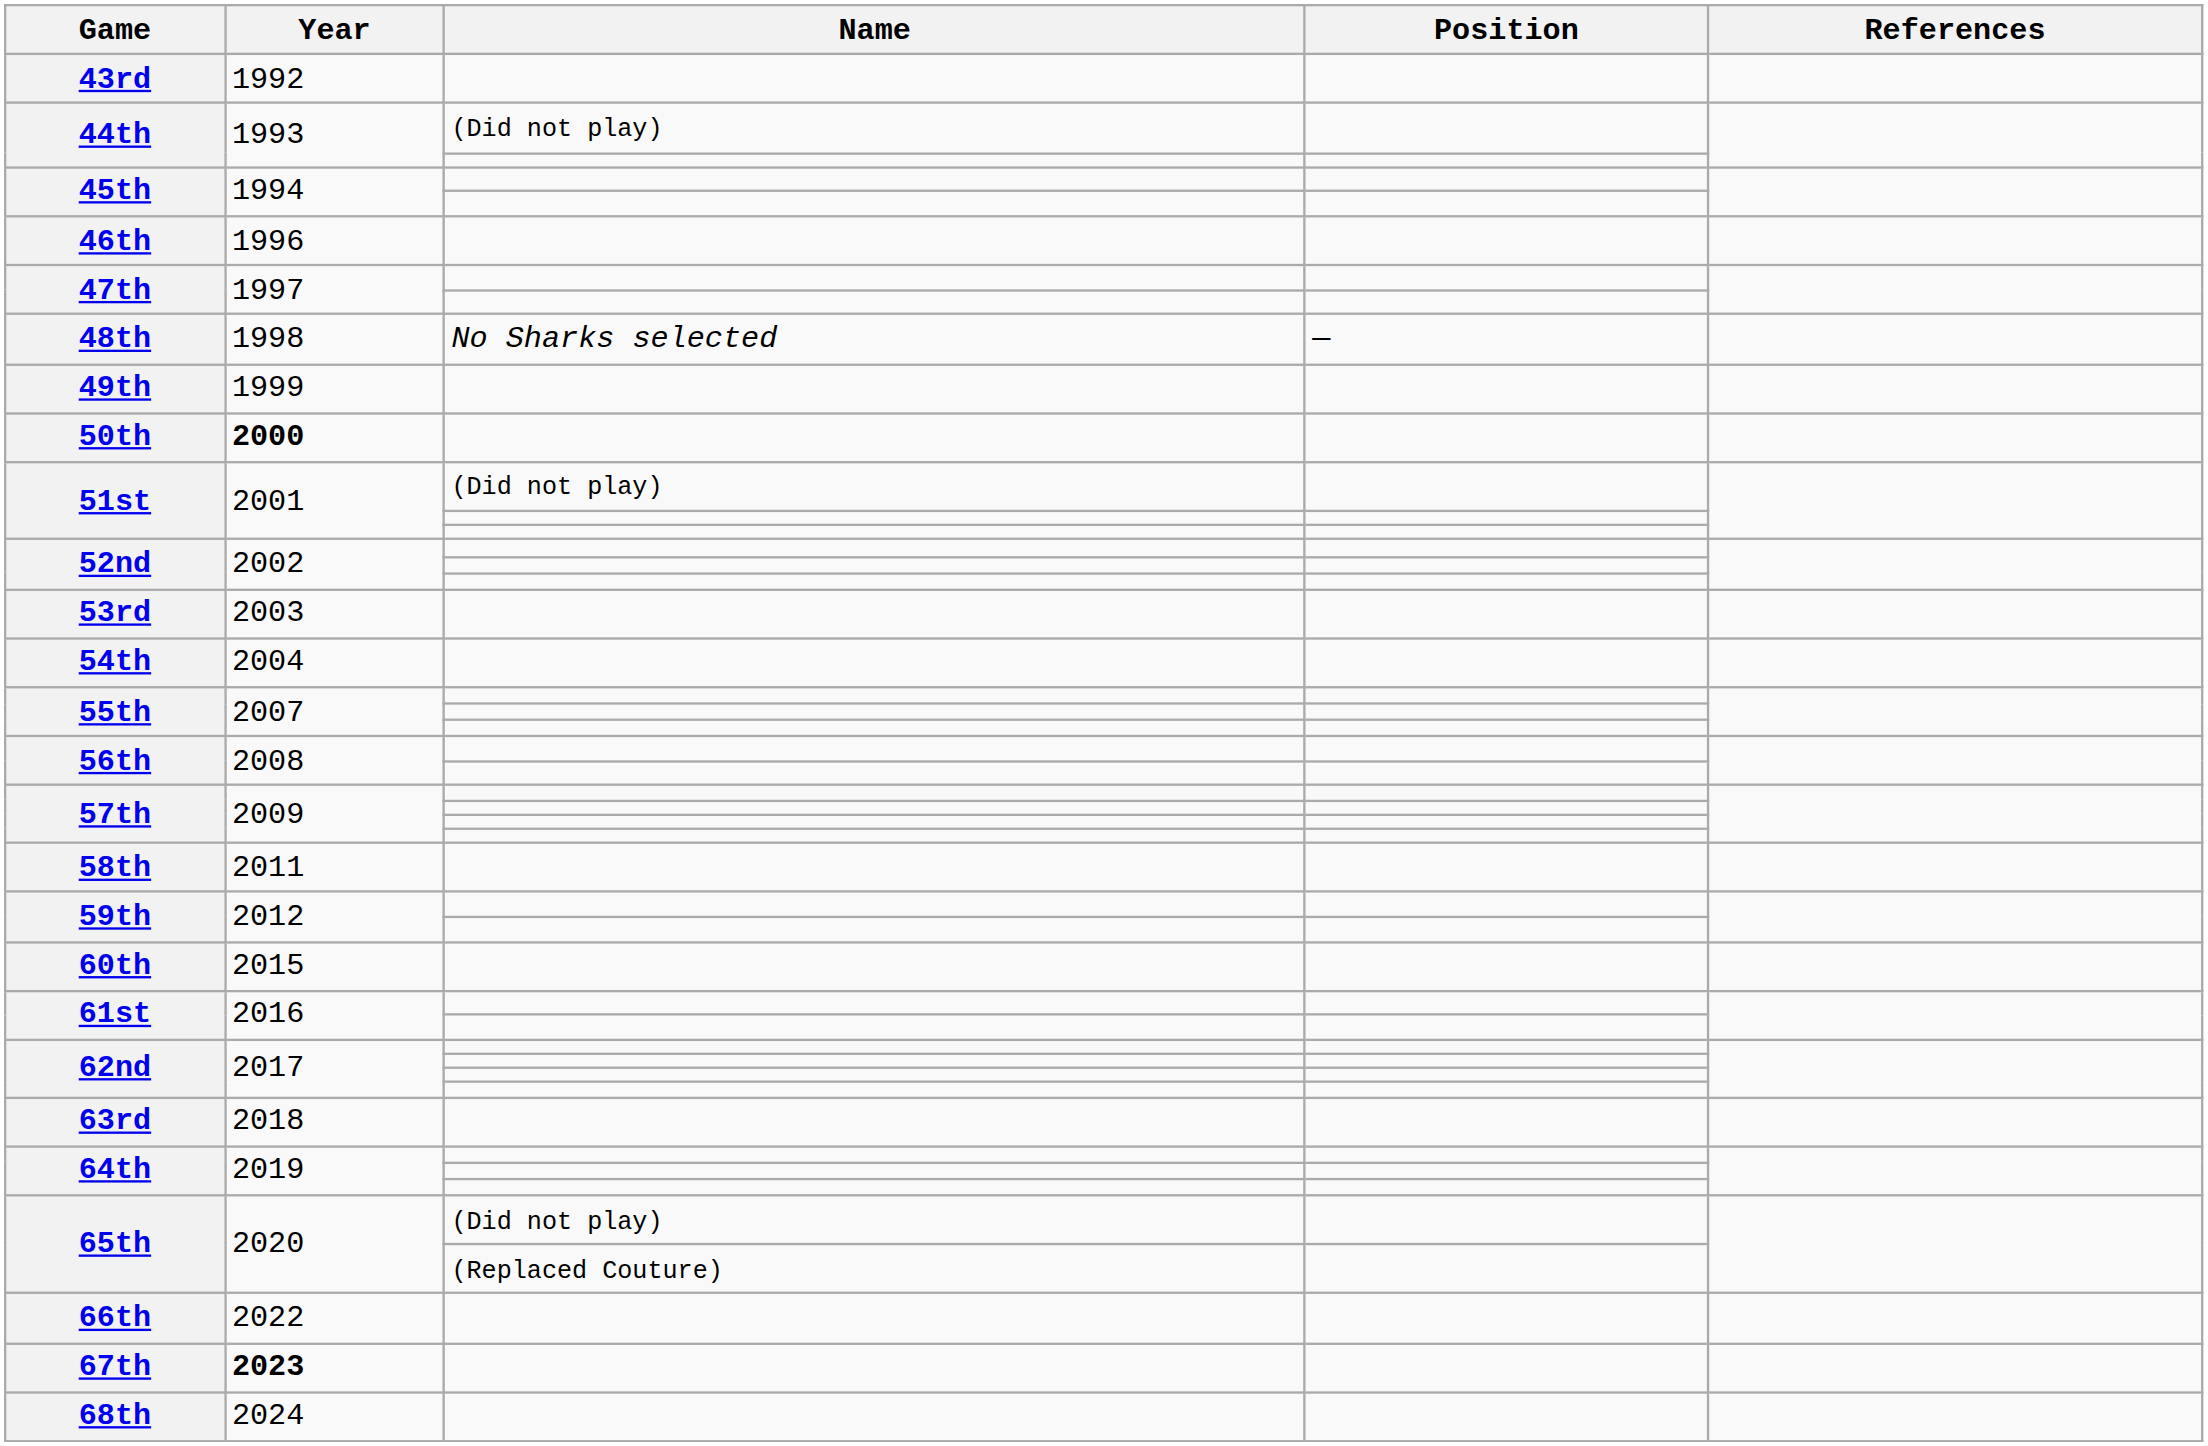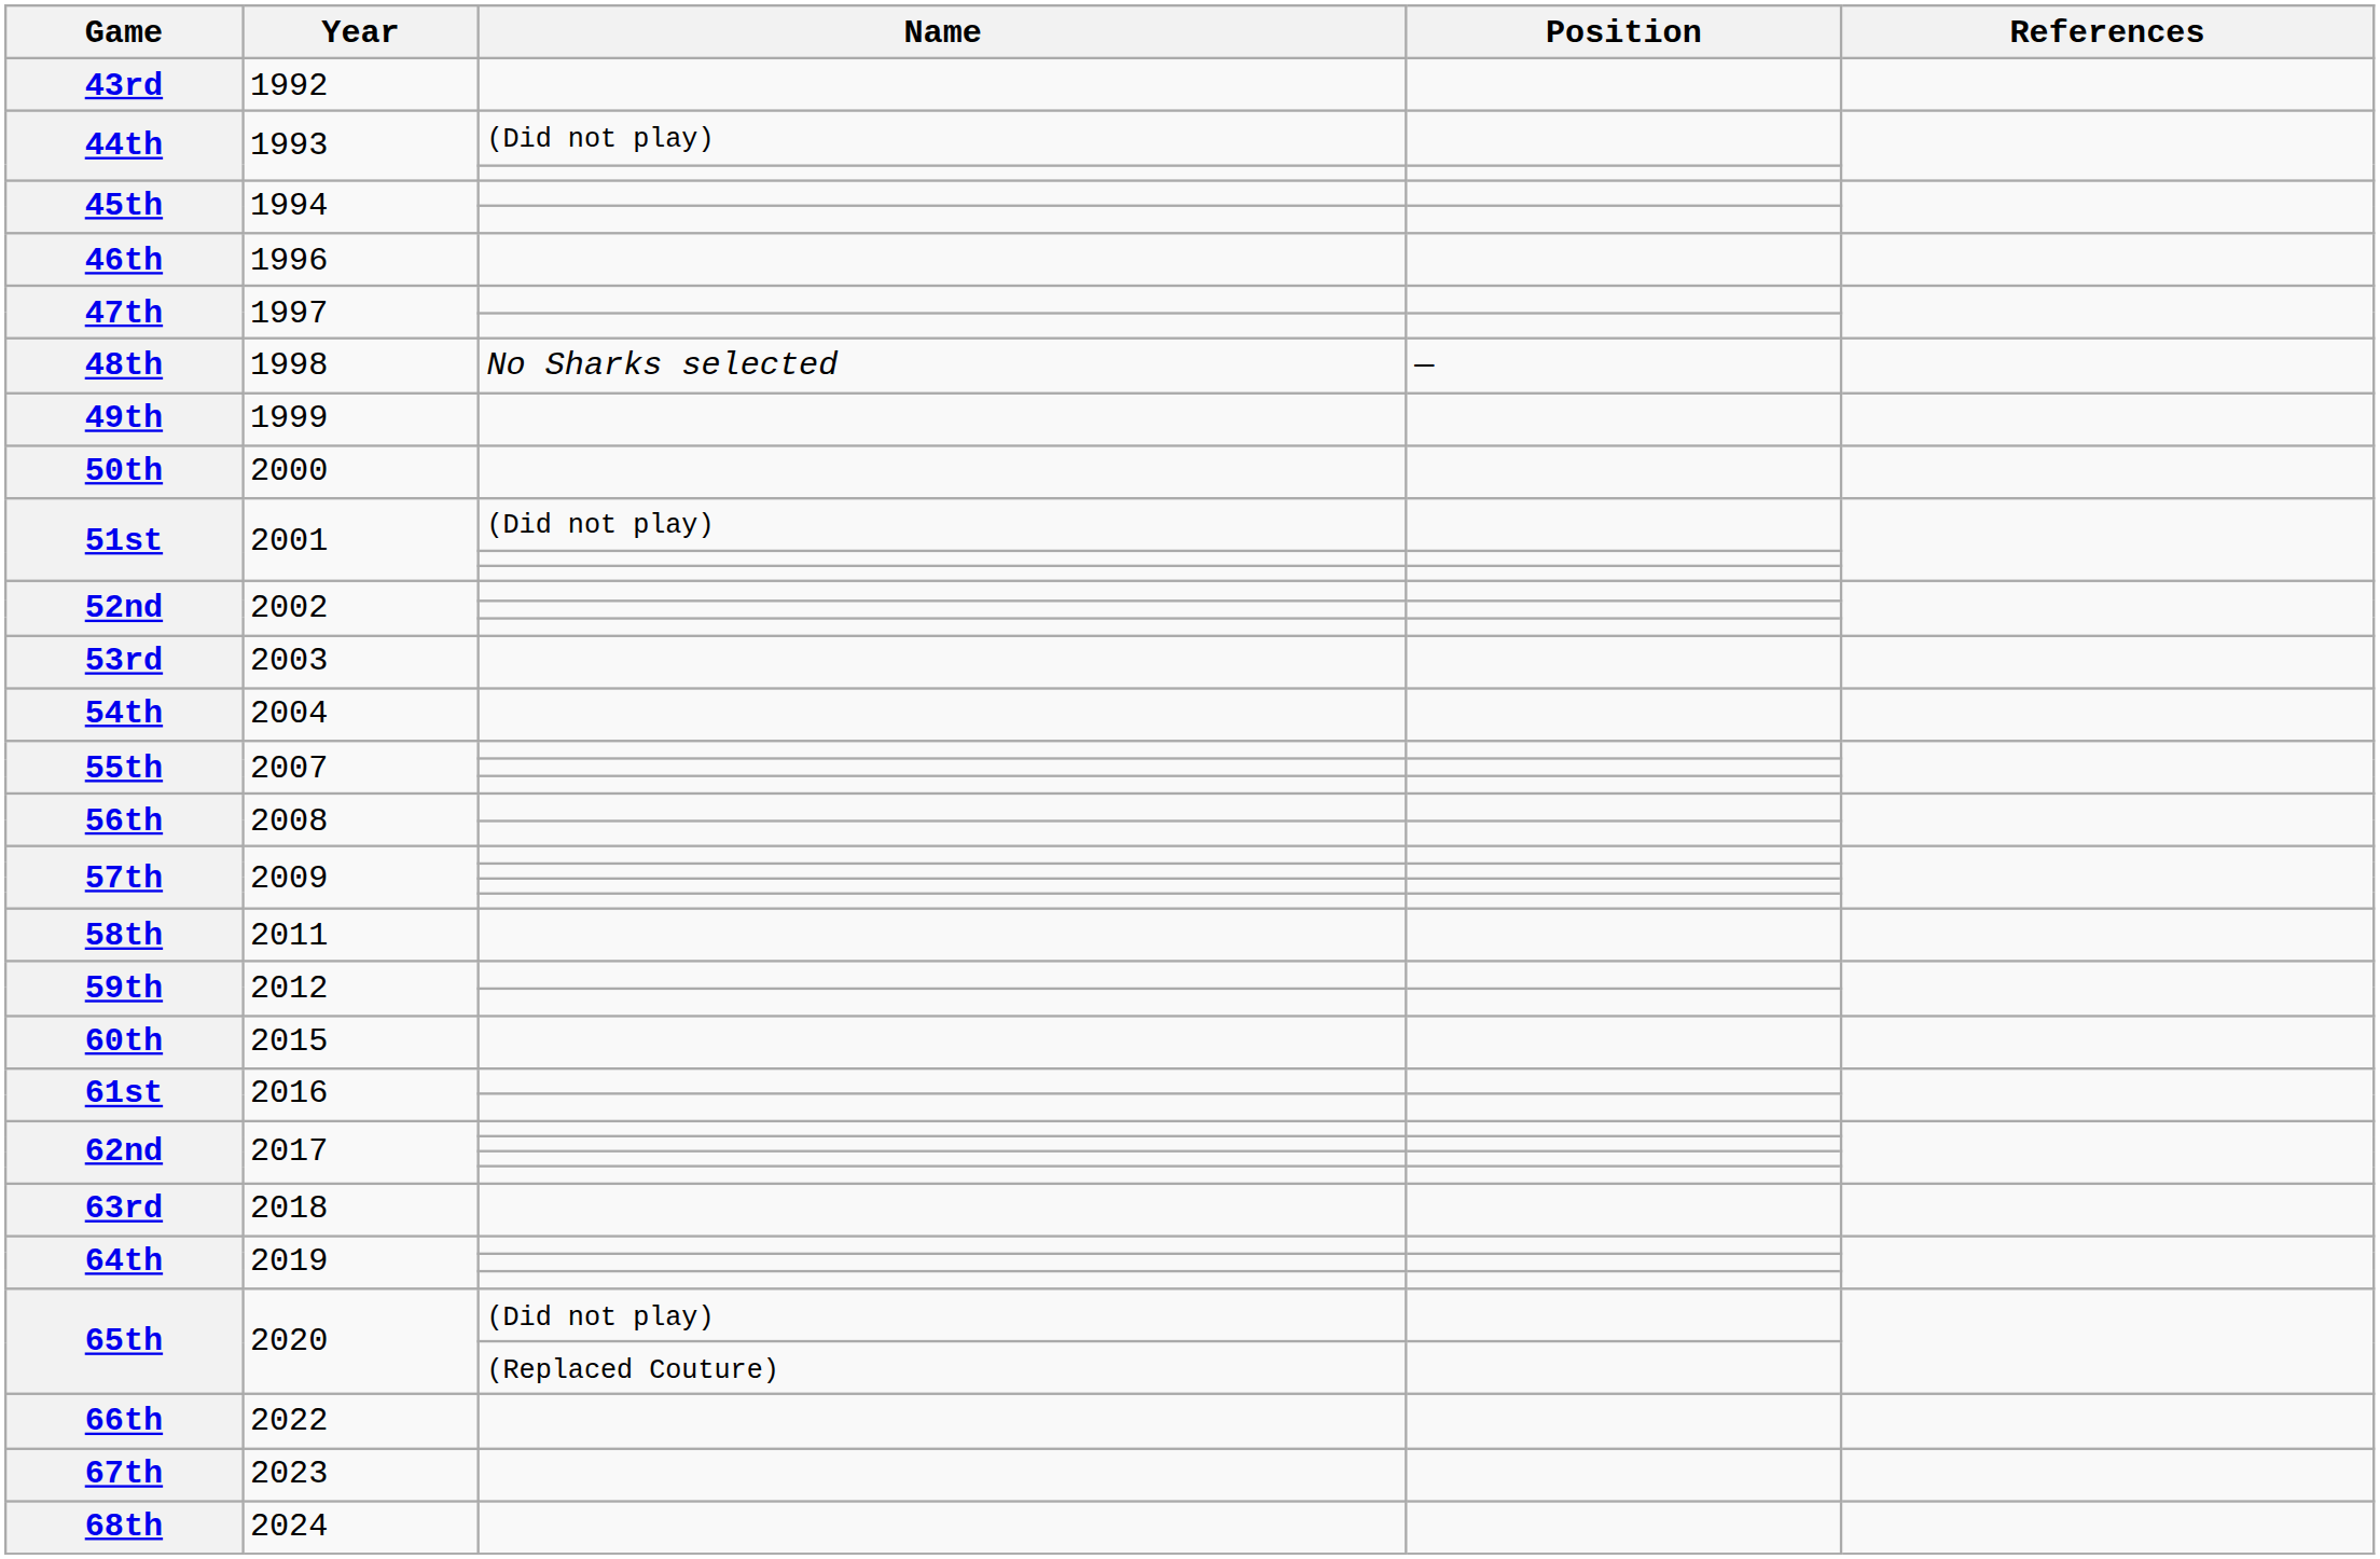50th | Year: bold -> normal
67th | Year: bold -> normal
